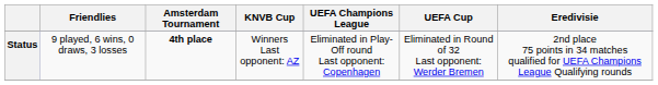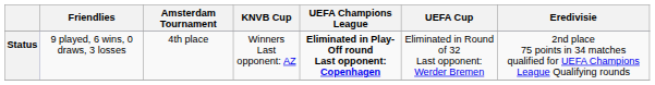Status | Amsterdam Tournament: bold -> normal
Status | UEFA Champions League: normal -> bold
